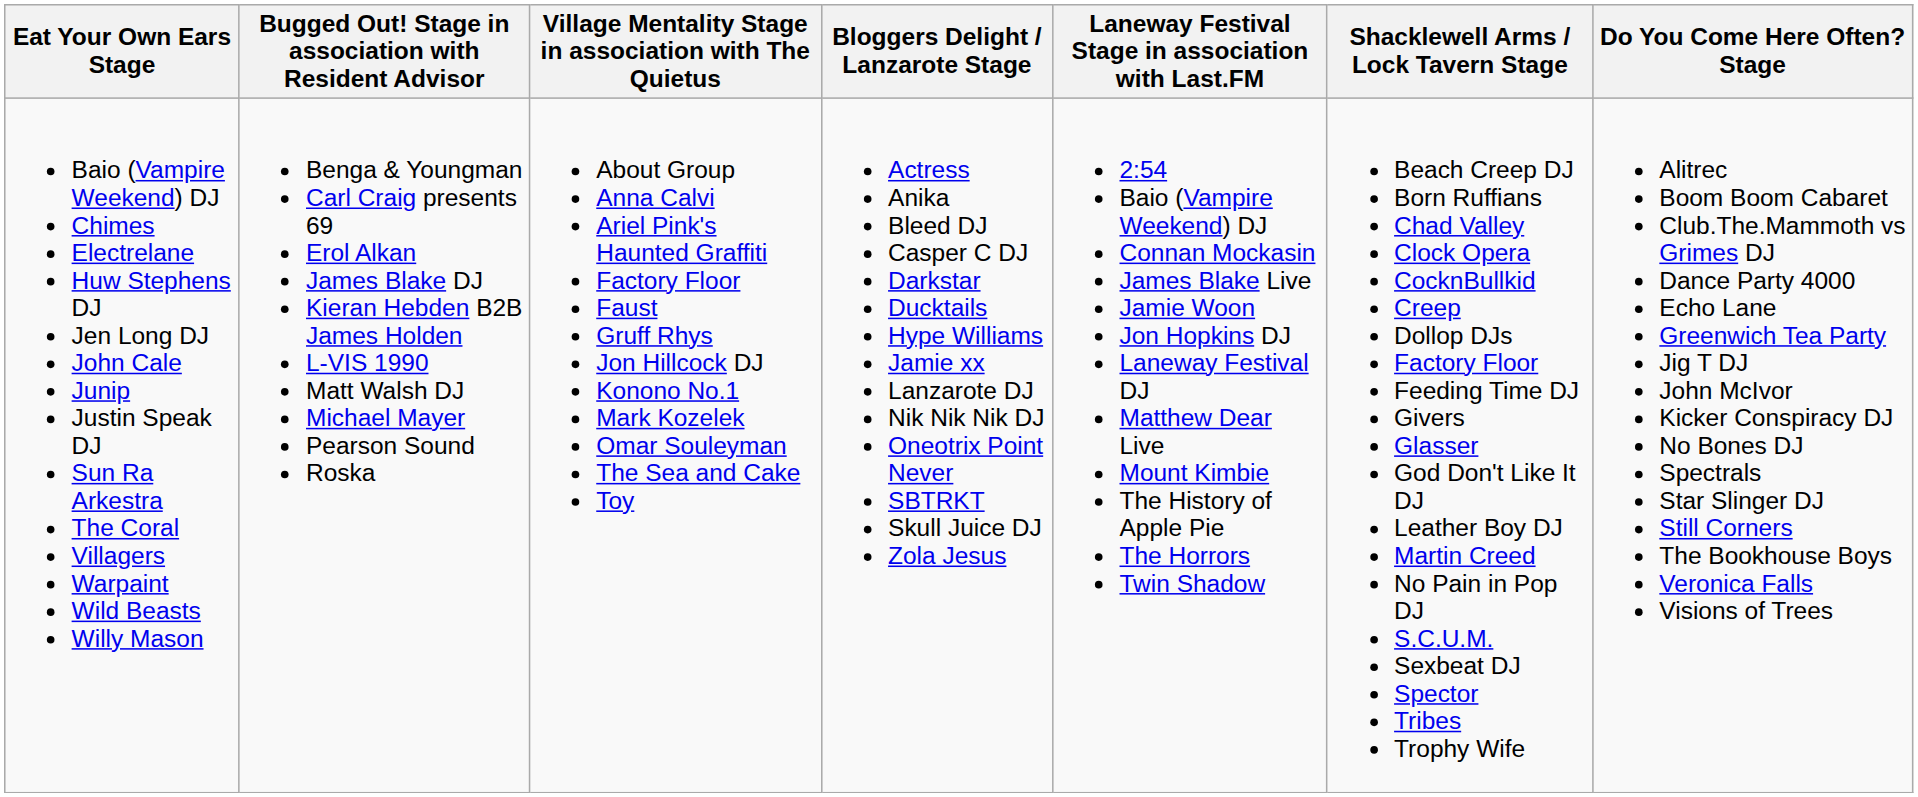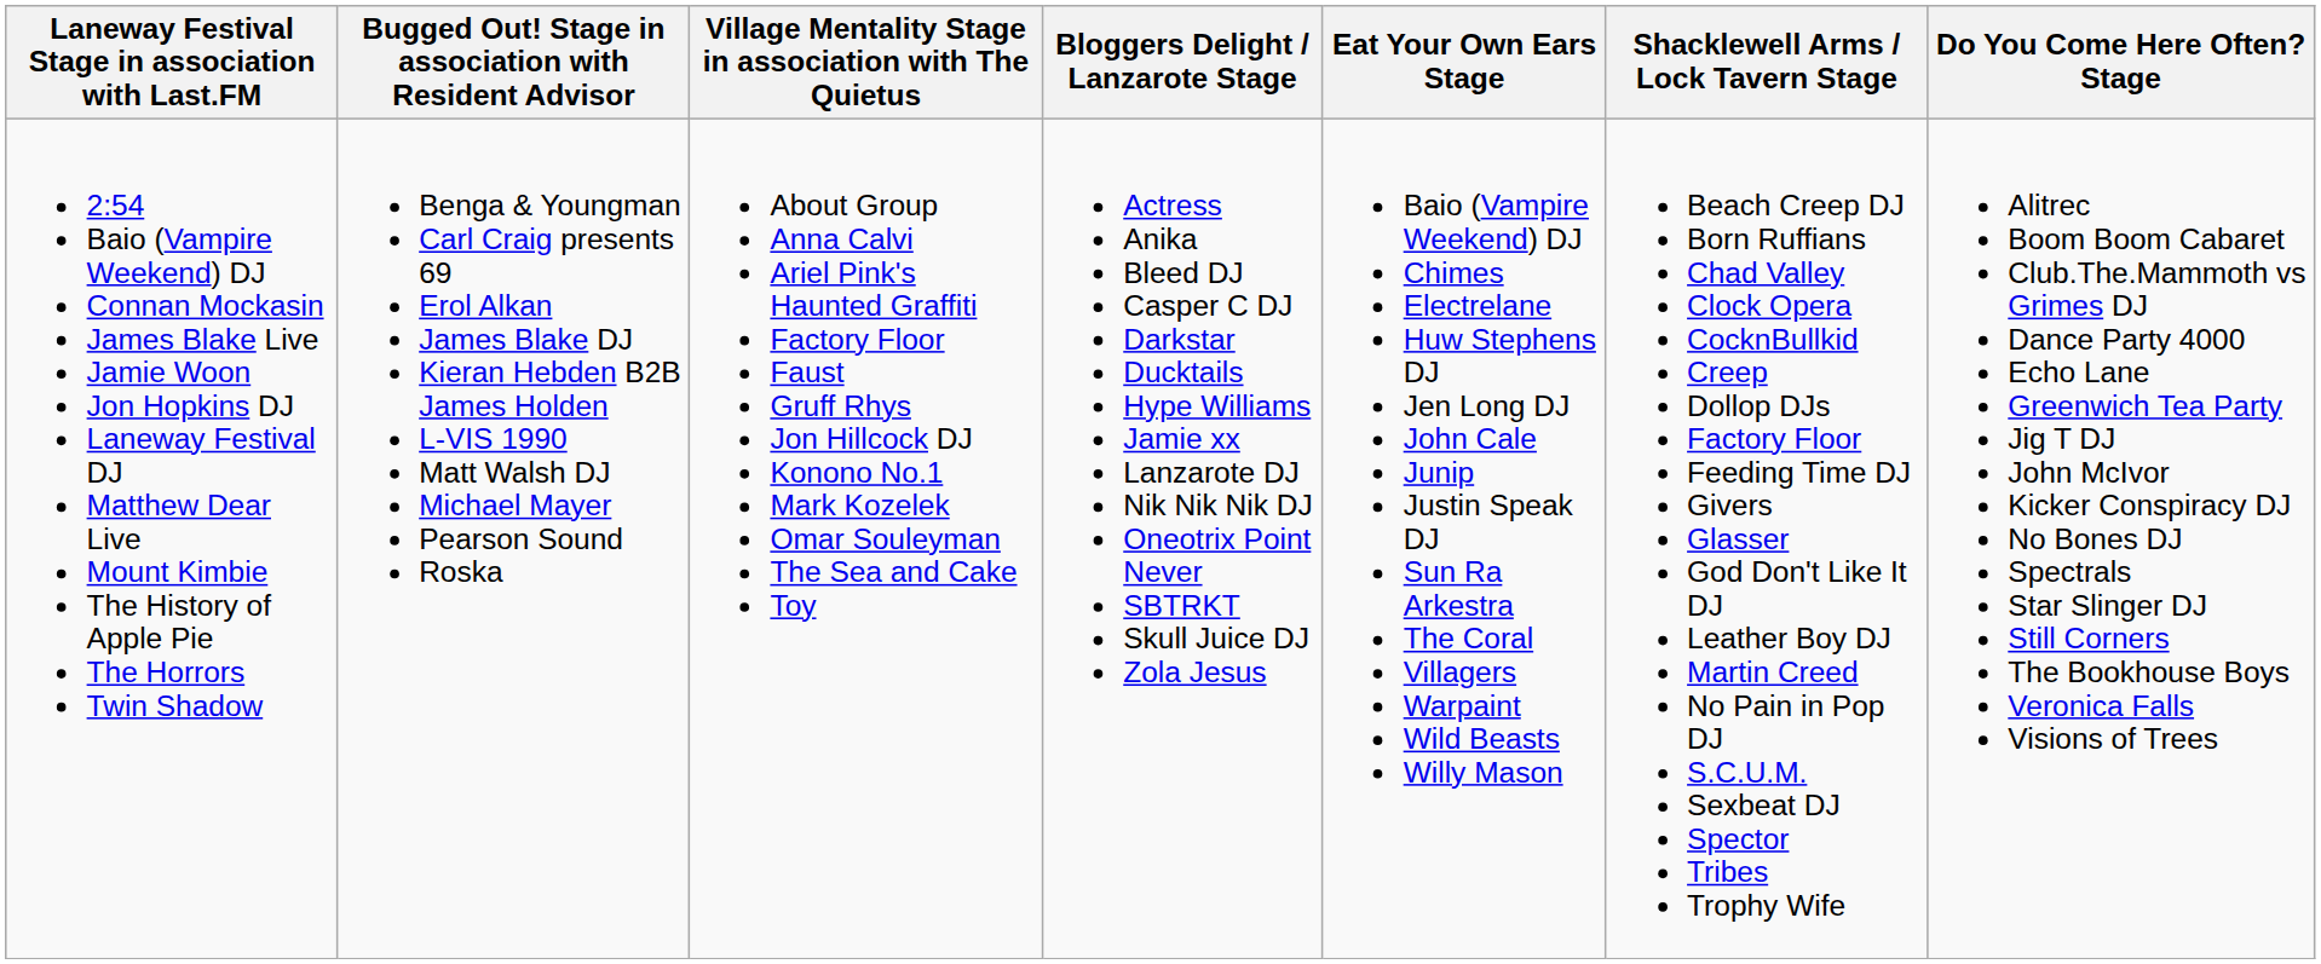columns swapped: Eat Your Own Ears Stage <-> Laneway Festival Stage in association with Last.FM
